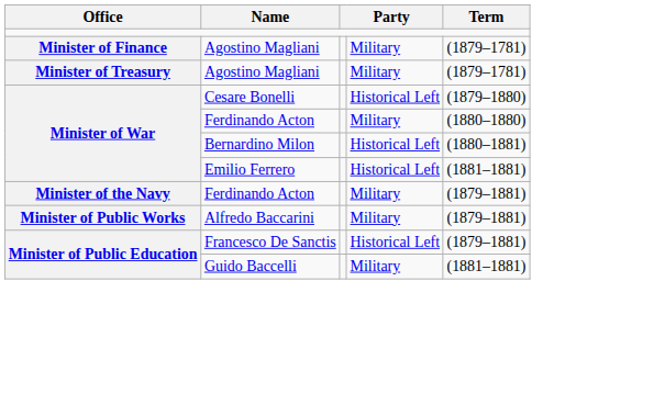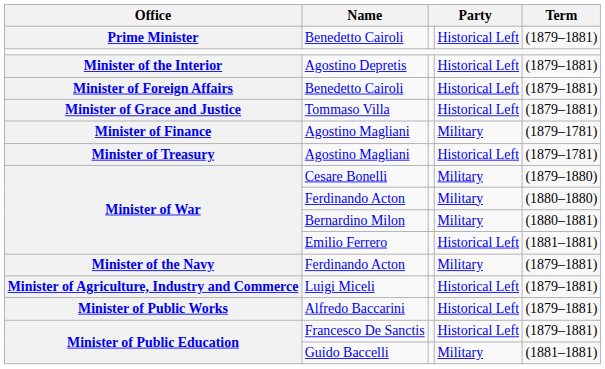+ row: Prime Minister | Benedetto Cairoli | Historical Left | (1879–1881)
+ row: Minister of the Interior | Agostino Depretis | Historical Left | (1879–1881)
+ row: Minister of Foreign Affairs | Benedetto Cairoli | Historical Left | (1879–1881)
+ row: Minister of Grace and Justice | Tommaso Villa | Historical Left | (1879–1881)
Minister of Treasury / Agostino Magliani | column 4: Military -> Historical Left
Cesare Bonelli | column 4: Historical Left -> Military
Bernardino Milon | column 4: Historical Left -> Military
+ row: Minister of Agriculture, Industry and Commerce | Luigi Miceli | Historical Left | (1879–1881)
Alfredo Baccarini | column 4: Military -> Historical Left
